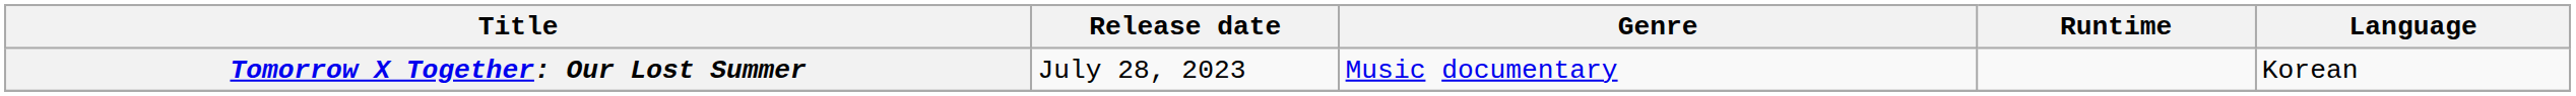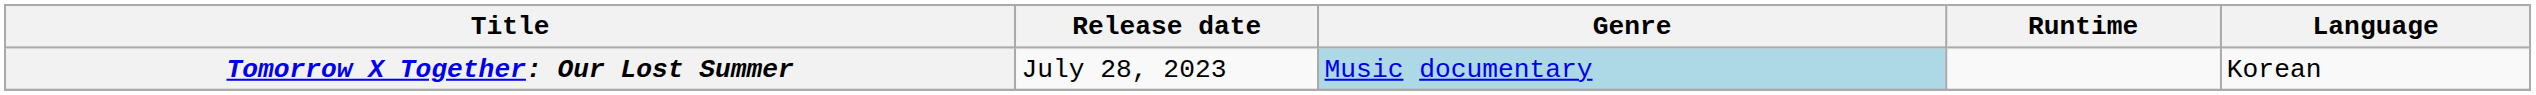Tomorrow X Together: Our Lost Summer | Genre: no background -> lightblue background
